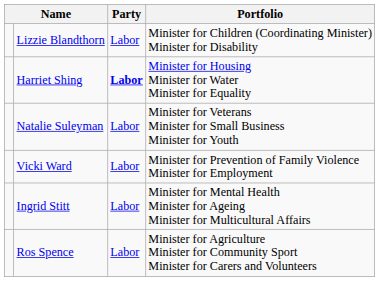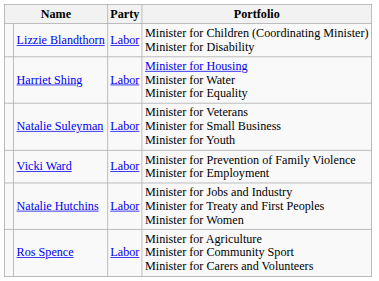Harriet Shing | Party: bold -> normal
+ row: Natalie Hutchins | Labor | Minister for Jobs and Industry Minister for Treaty and First Peoples Minister for Women
- row: Ingrid Stitt | Labor | Minister for Mental Health Minister for Ageing Minister for Multicultural Affairs
